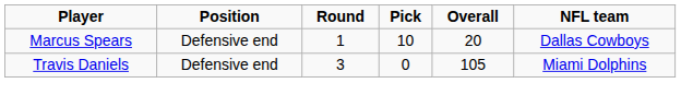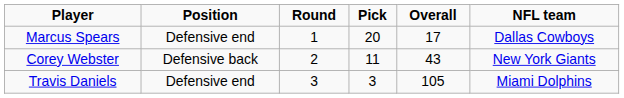Marcus Spears | Pick: 10 -> 20
Marcus Spears | Overall: 20 -> 17
+ row: Corey Webster | Defensive back | 2 | 11 | 43 | New York Giants
Travis Daniels | Pick: 0 -> 3
